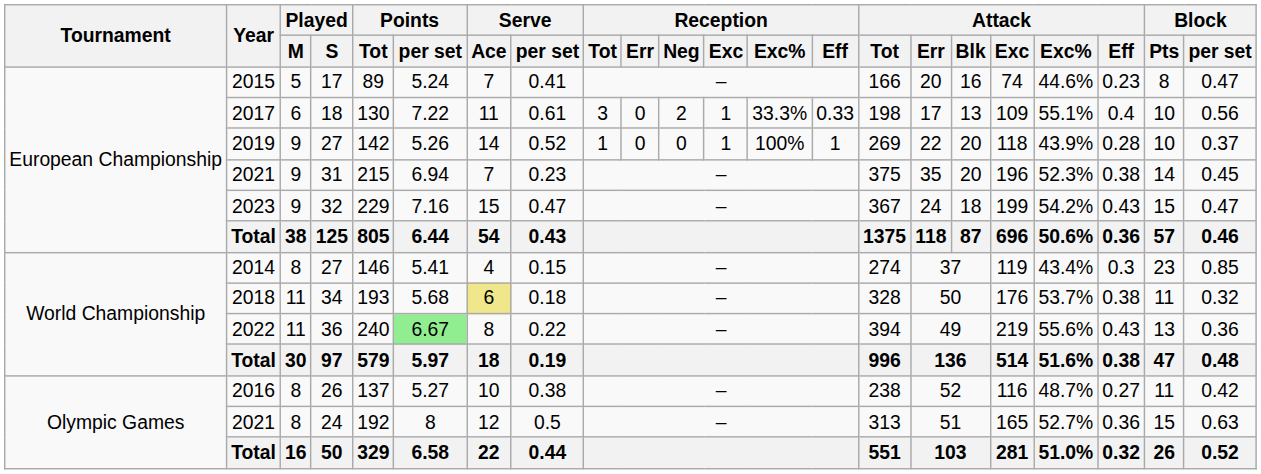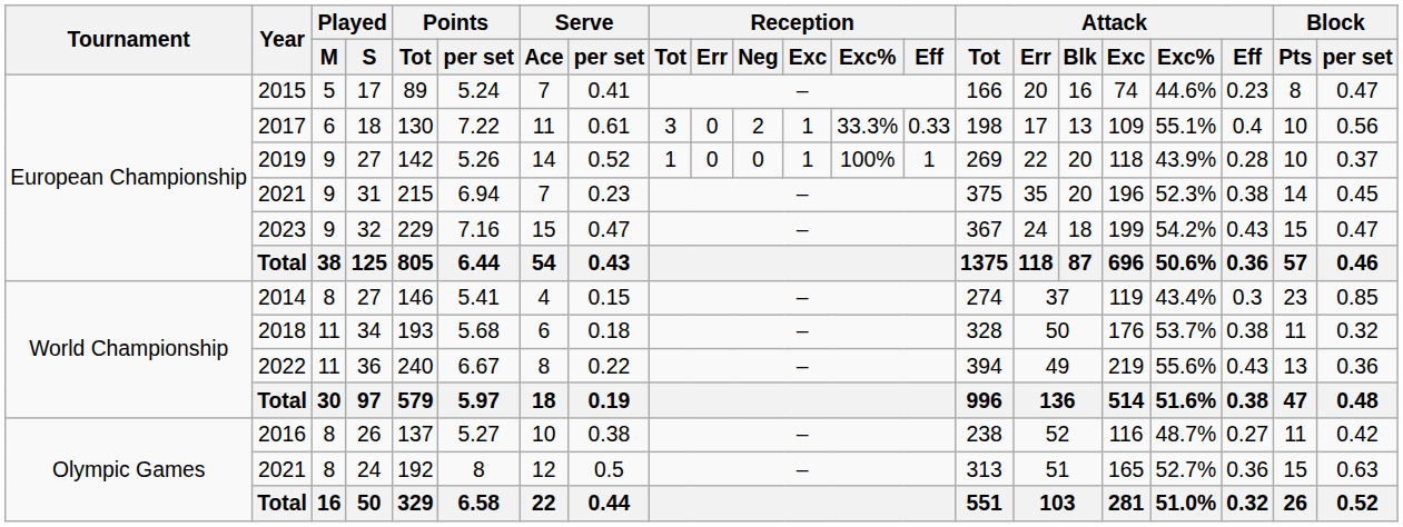2018 | Serve / Ace: khaki background -> no background
2022 | Points / per set: lightgreen background -> no background
